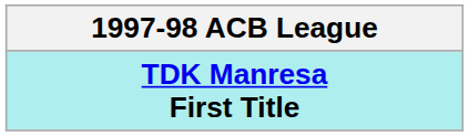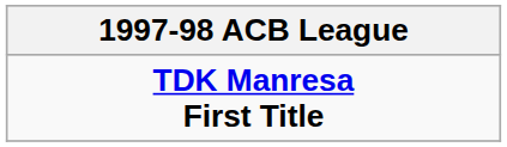row 2 | column 1: paleturquoise background -> no background
